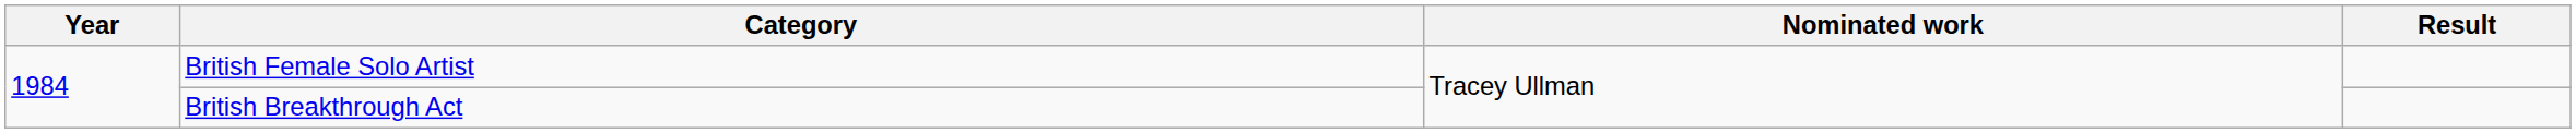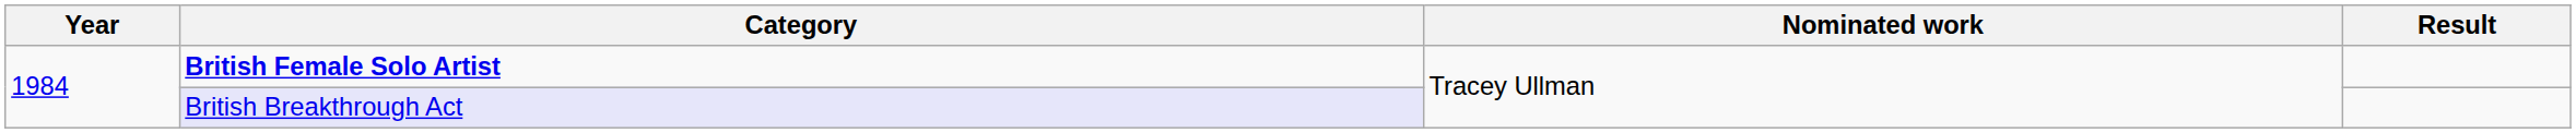British Female Solo Artist | Category: normal -> bold
British Breakthrough Act | Category: no background -> lavender background
